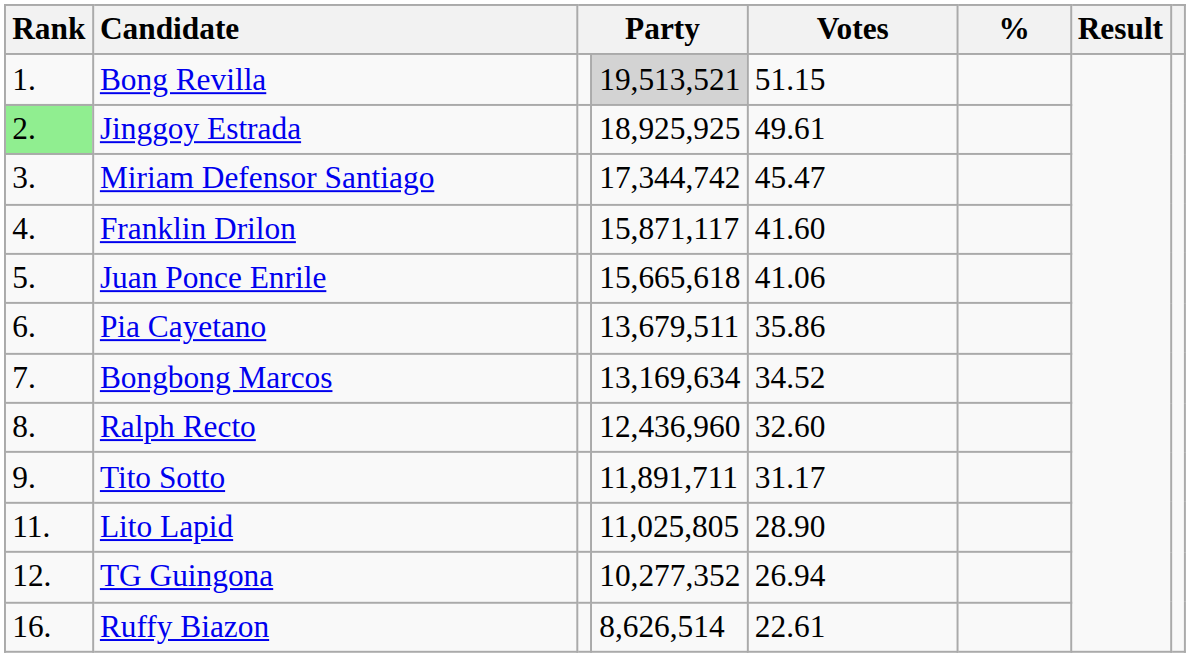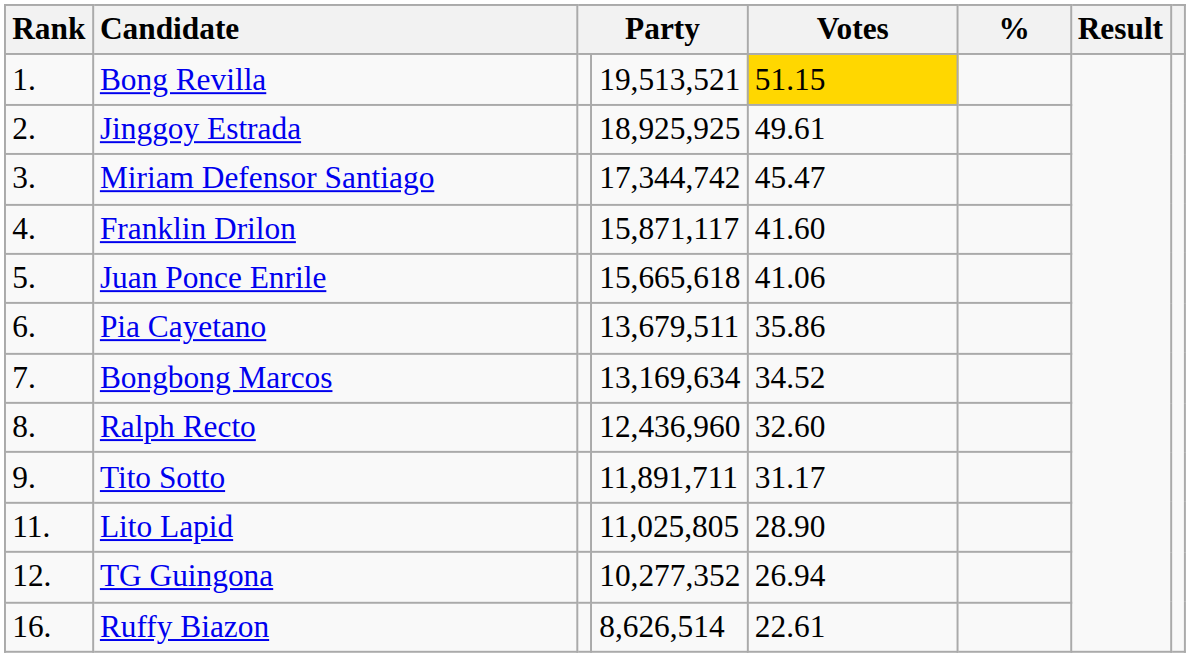Bong Revilla | column 4: lightgrey background -> no background
Bong Revilla | Votes: no background -> gold background
Jinggoy Estrada | Rank: lightgreen background -> no background
